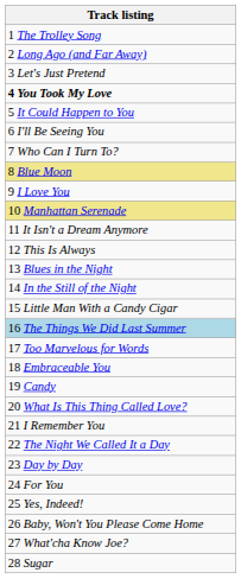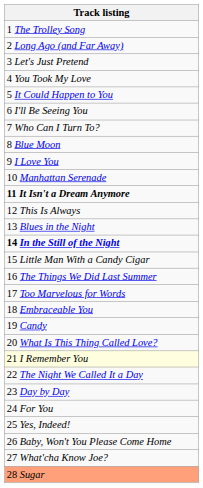row 5 | column 1: bold -> normal
row 9 | column 1: khaki background -> no background
row 11 | column 1: khaki background -> no background
row 12 | column 1: normal -> bold
row 15 | column 1: normal -> bold
row 17 | column 1: lightblue background -> no background
row 22 | column 1: no background -> lightyellow background
row 29 | column 1: no background -> lightsalmon background
